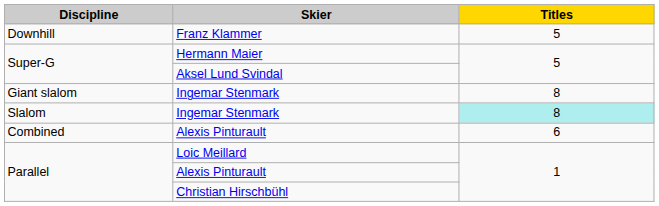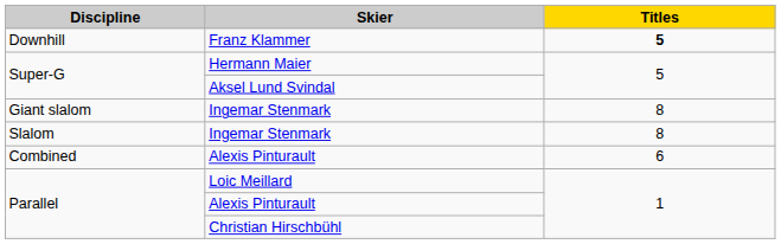Franz Klammer | Titles: normal -> bold
Slalom / Ingemar Stenmark | Titles: paleturquoise background -> no background
